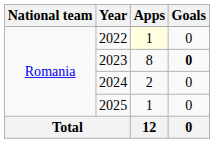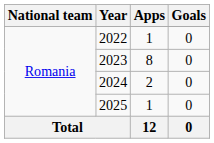2022 | Apps: lightyellow background -> no background
2023 | Goals: bold -> normal
